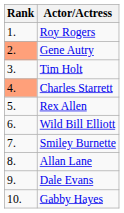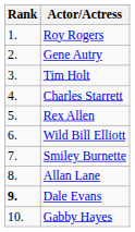Gene Autry | Rank: lightsalmon background -> no background
Charles Starrett | Rank: lightsalmon background -> no background
Dale Evans | Rank: normal -> bold
